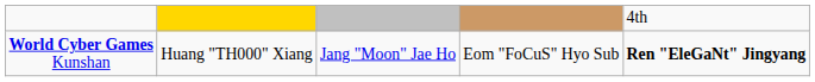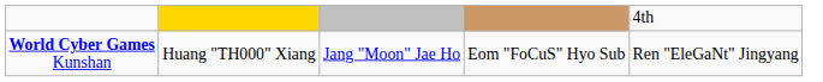World Cyber Games Kunshan | column 5: bold -> normal
